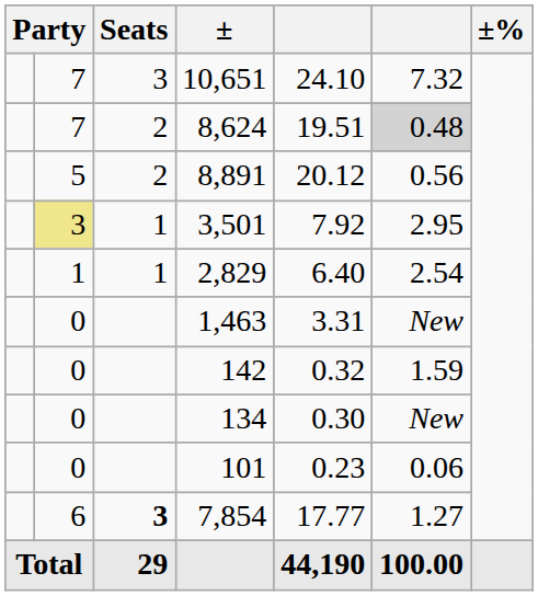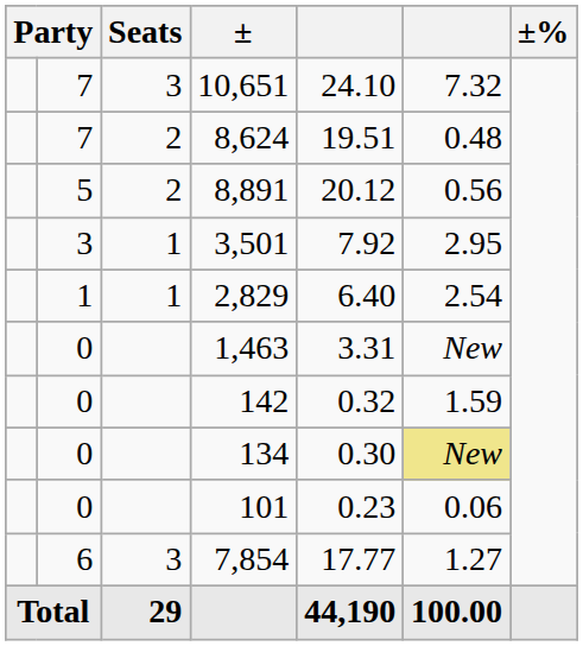8,624 | column 6: lightgrey background -> no background
3,501 | column 2: khaki background -> no background
134 | column 6: no background -> khaki background
7,854 | Seats: bold -> normal
